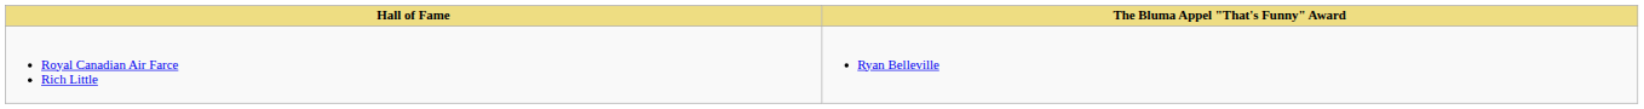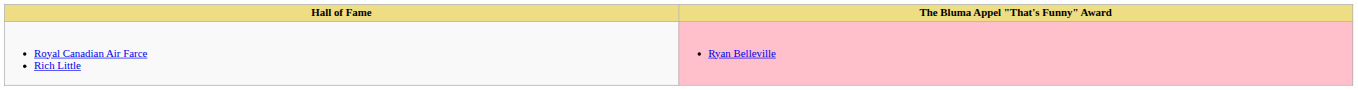Royal Canadian Air Farce Rich Little | The Bluma Appel "That's Funny" Award: no background -> pink background
